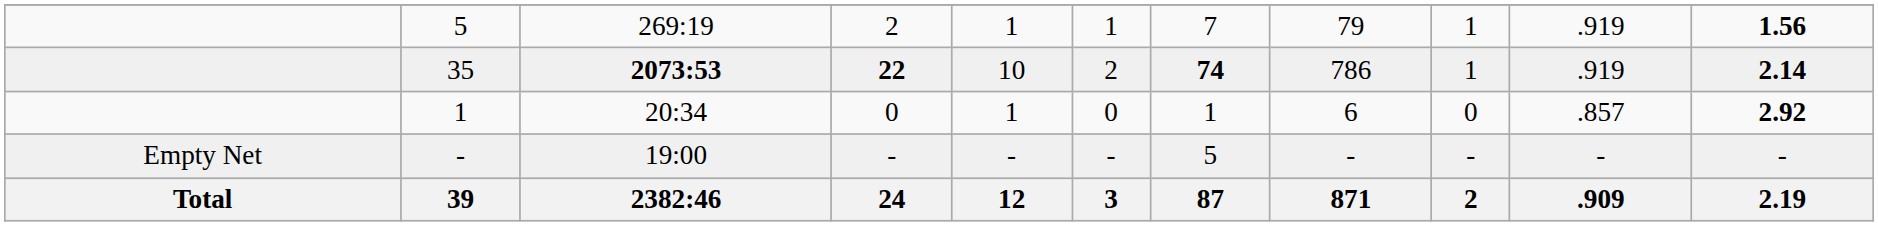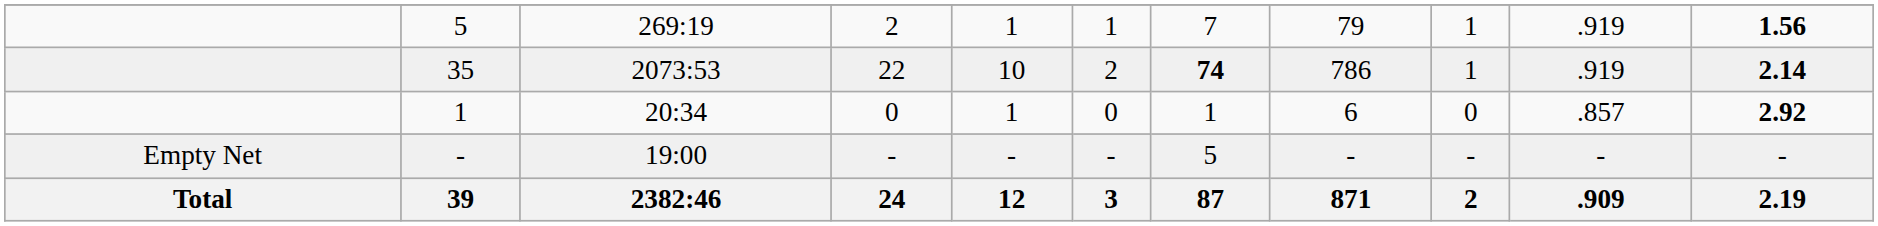35 | column 3: bold -> normal
35 | column 4: bold -> normal
